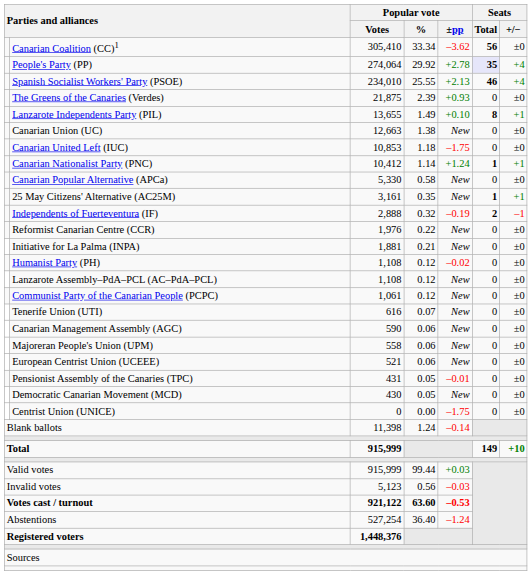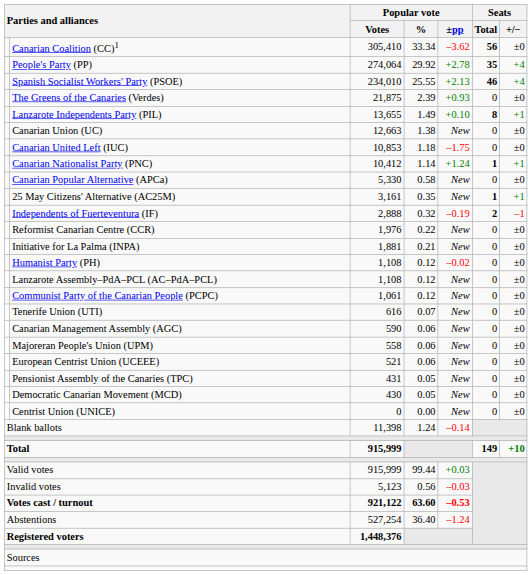People's Party (PP) | Seats / Total: lavender background -> no background
Pensionist Assembly of the Canaries (TPC) | Popular vote / ±pp: –0.01 -> New
Centrist Union (UNICE) | Popular vote / ±pp: –1.75 -> New
